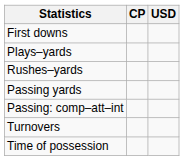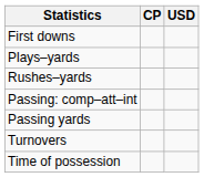rows swapped: Passing yards <-> Passing: comp–att–int
